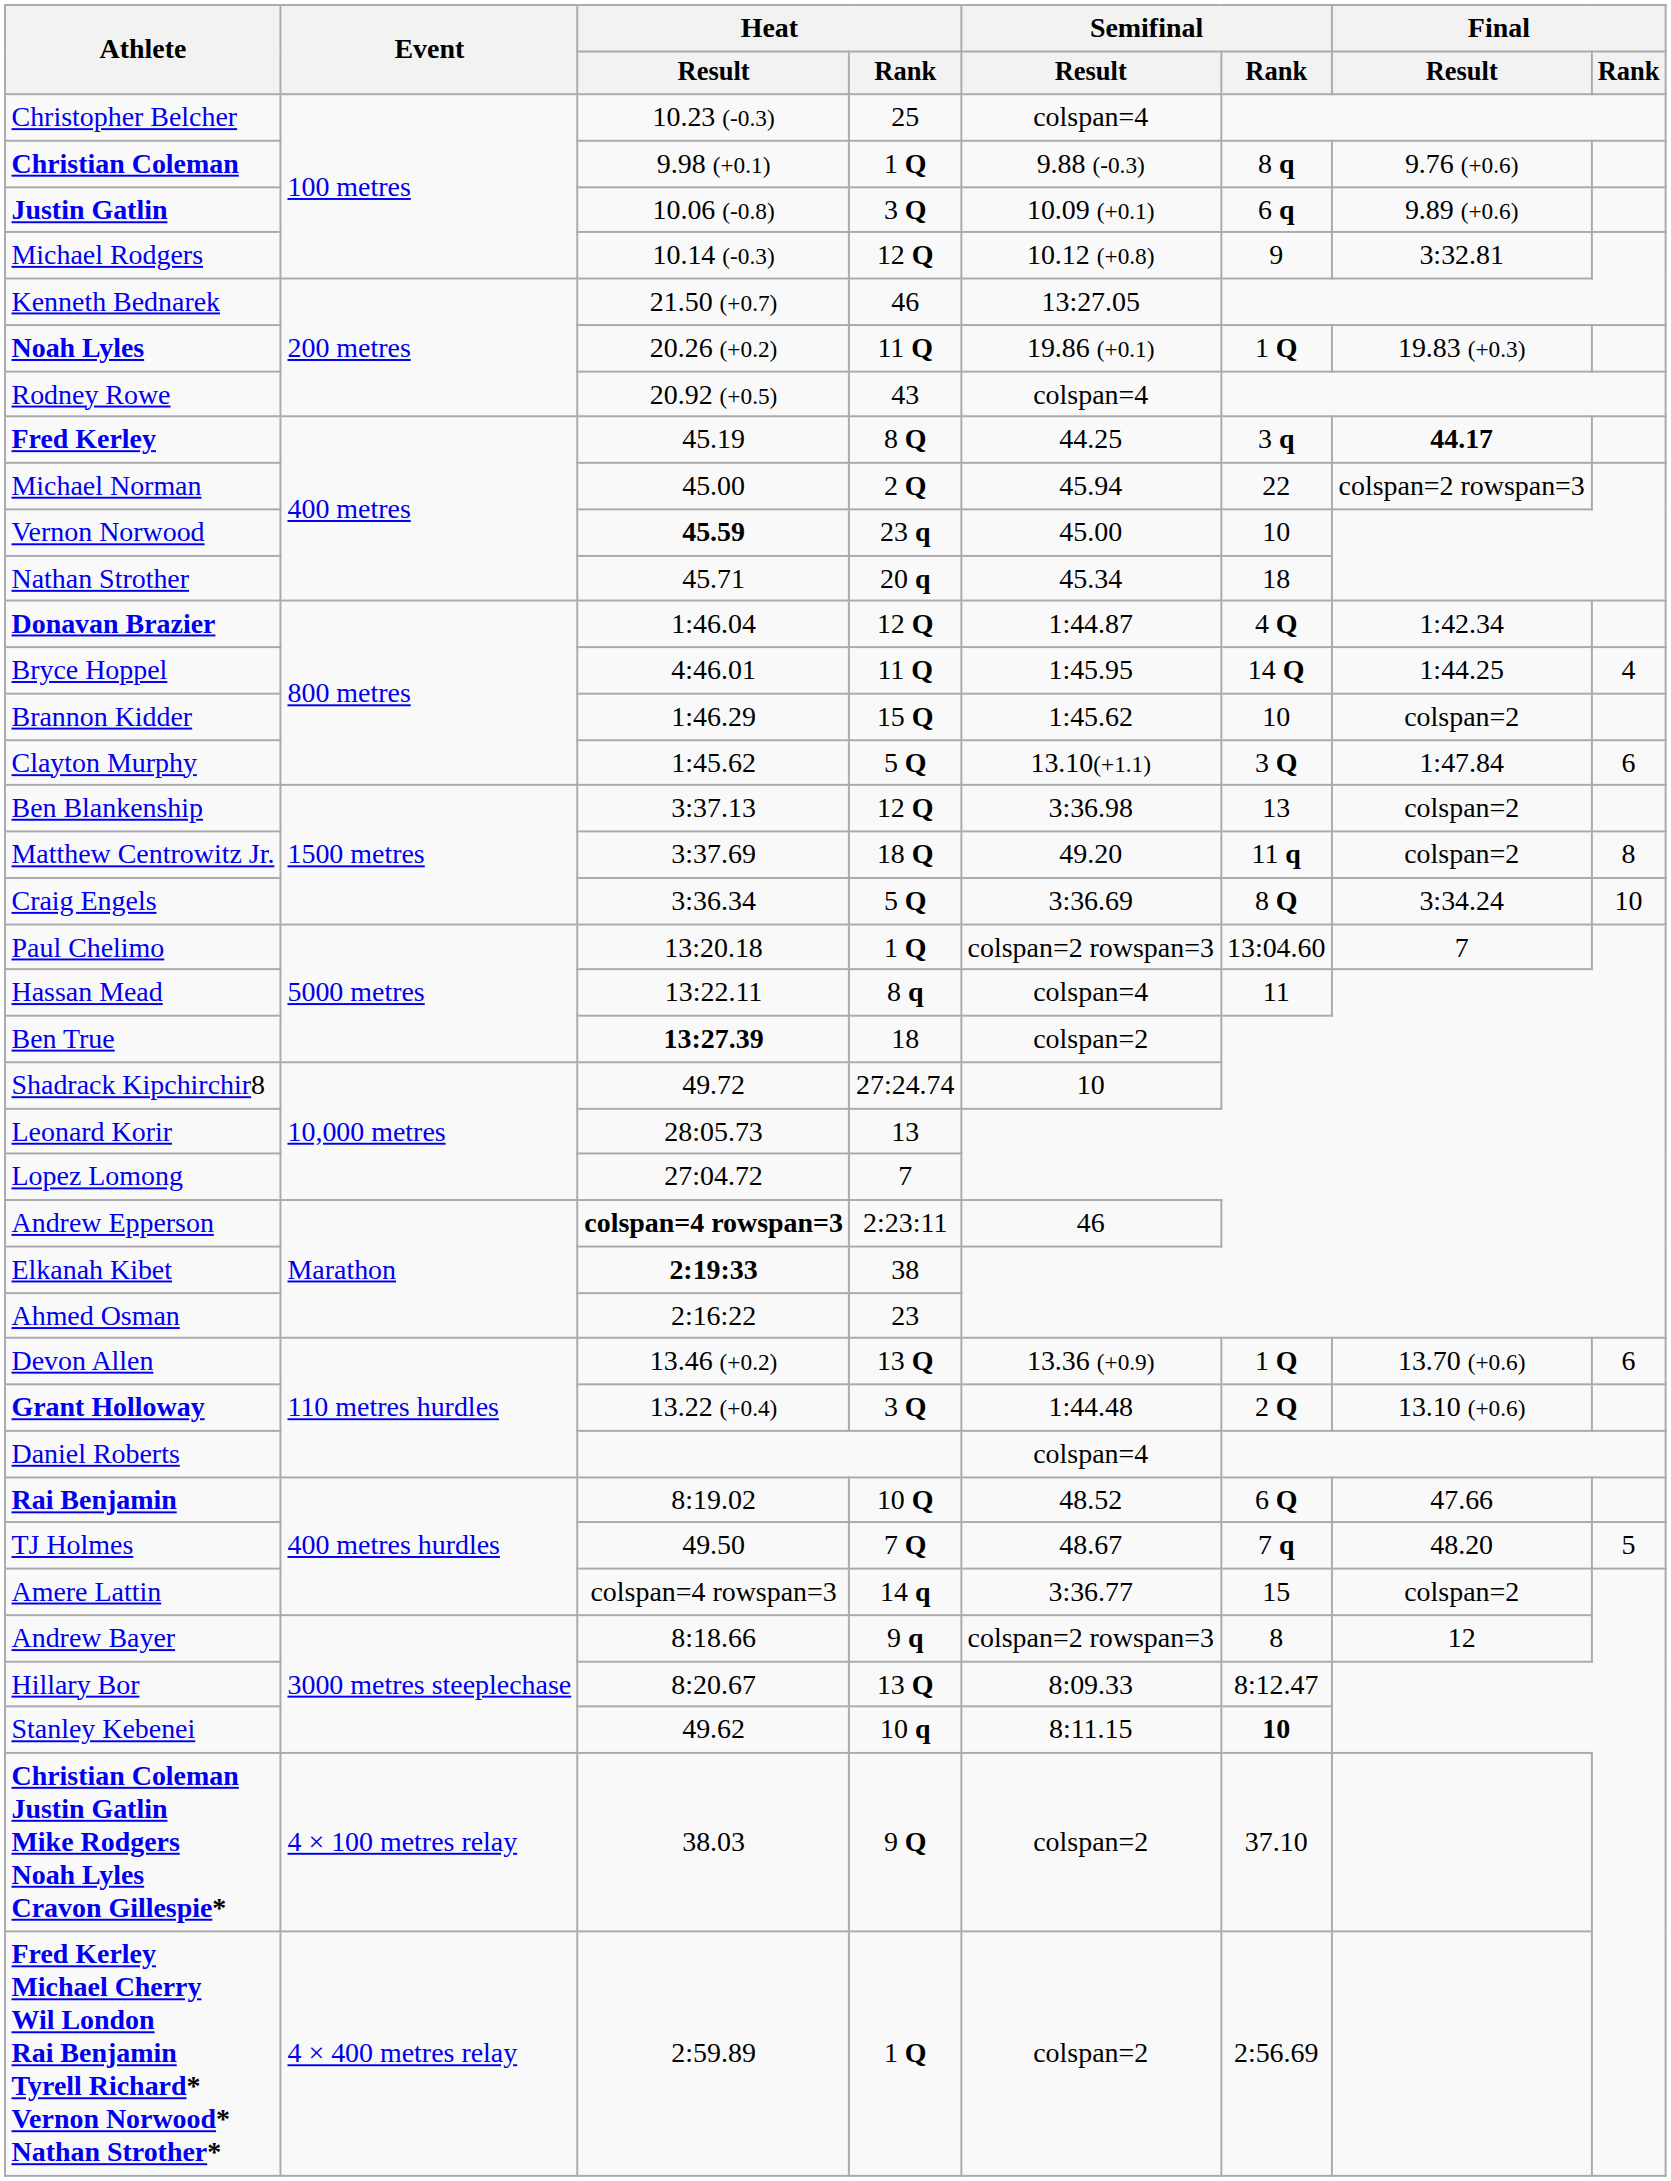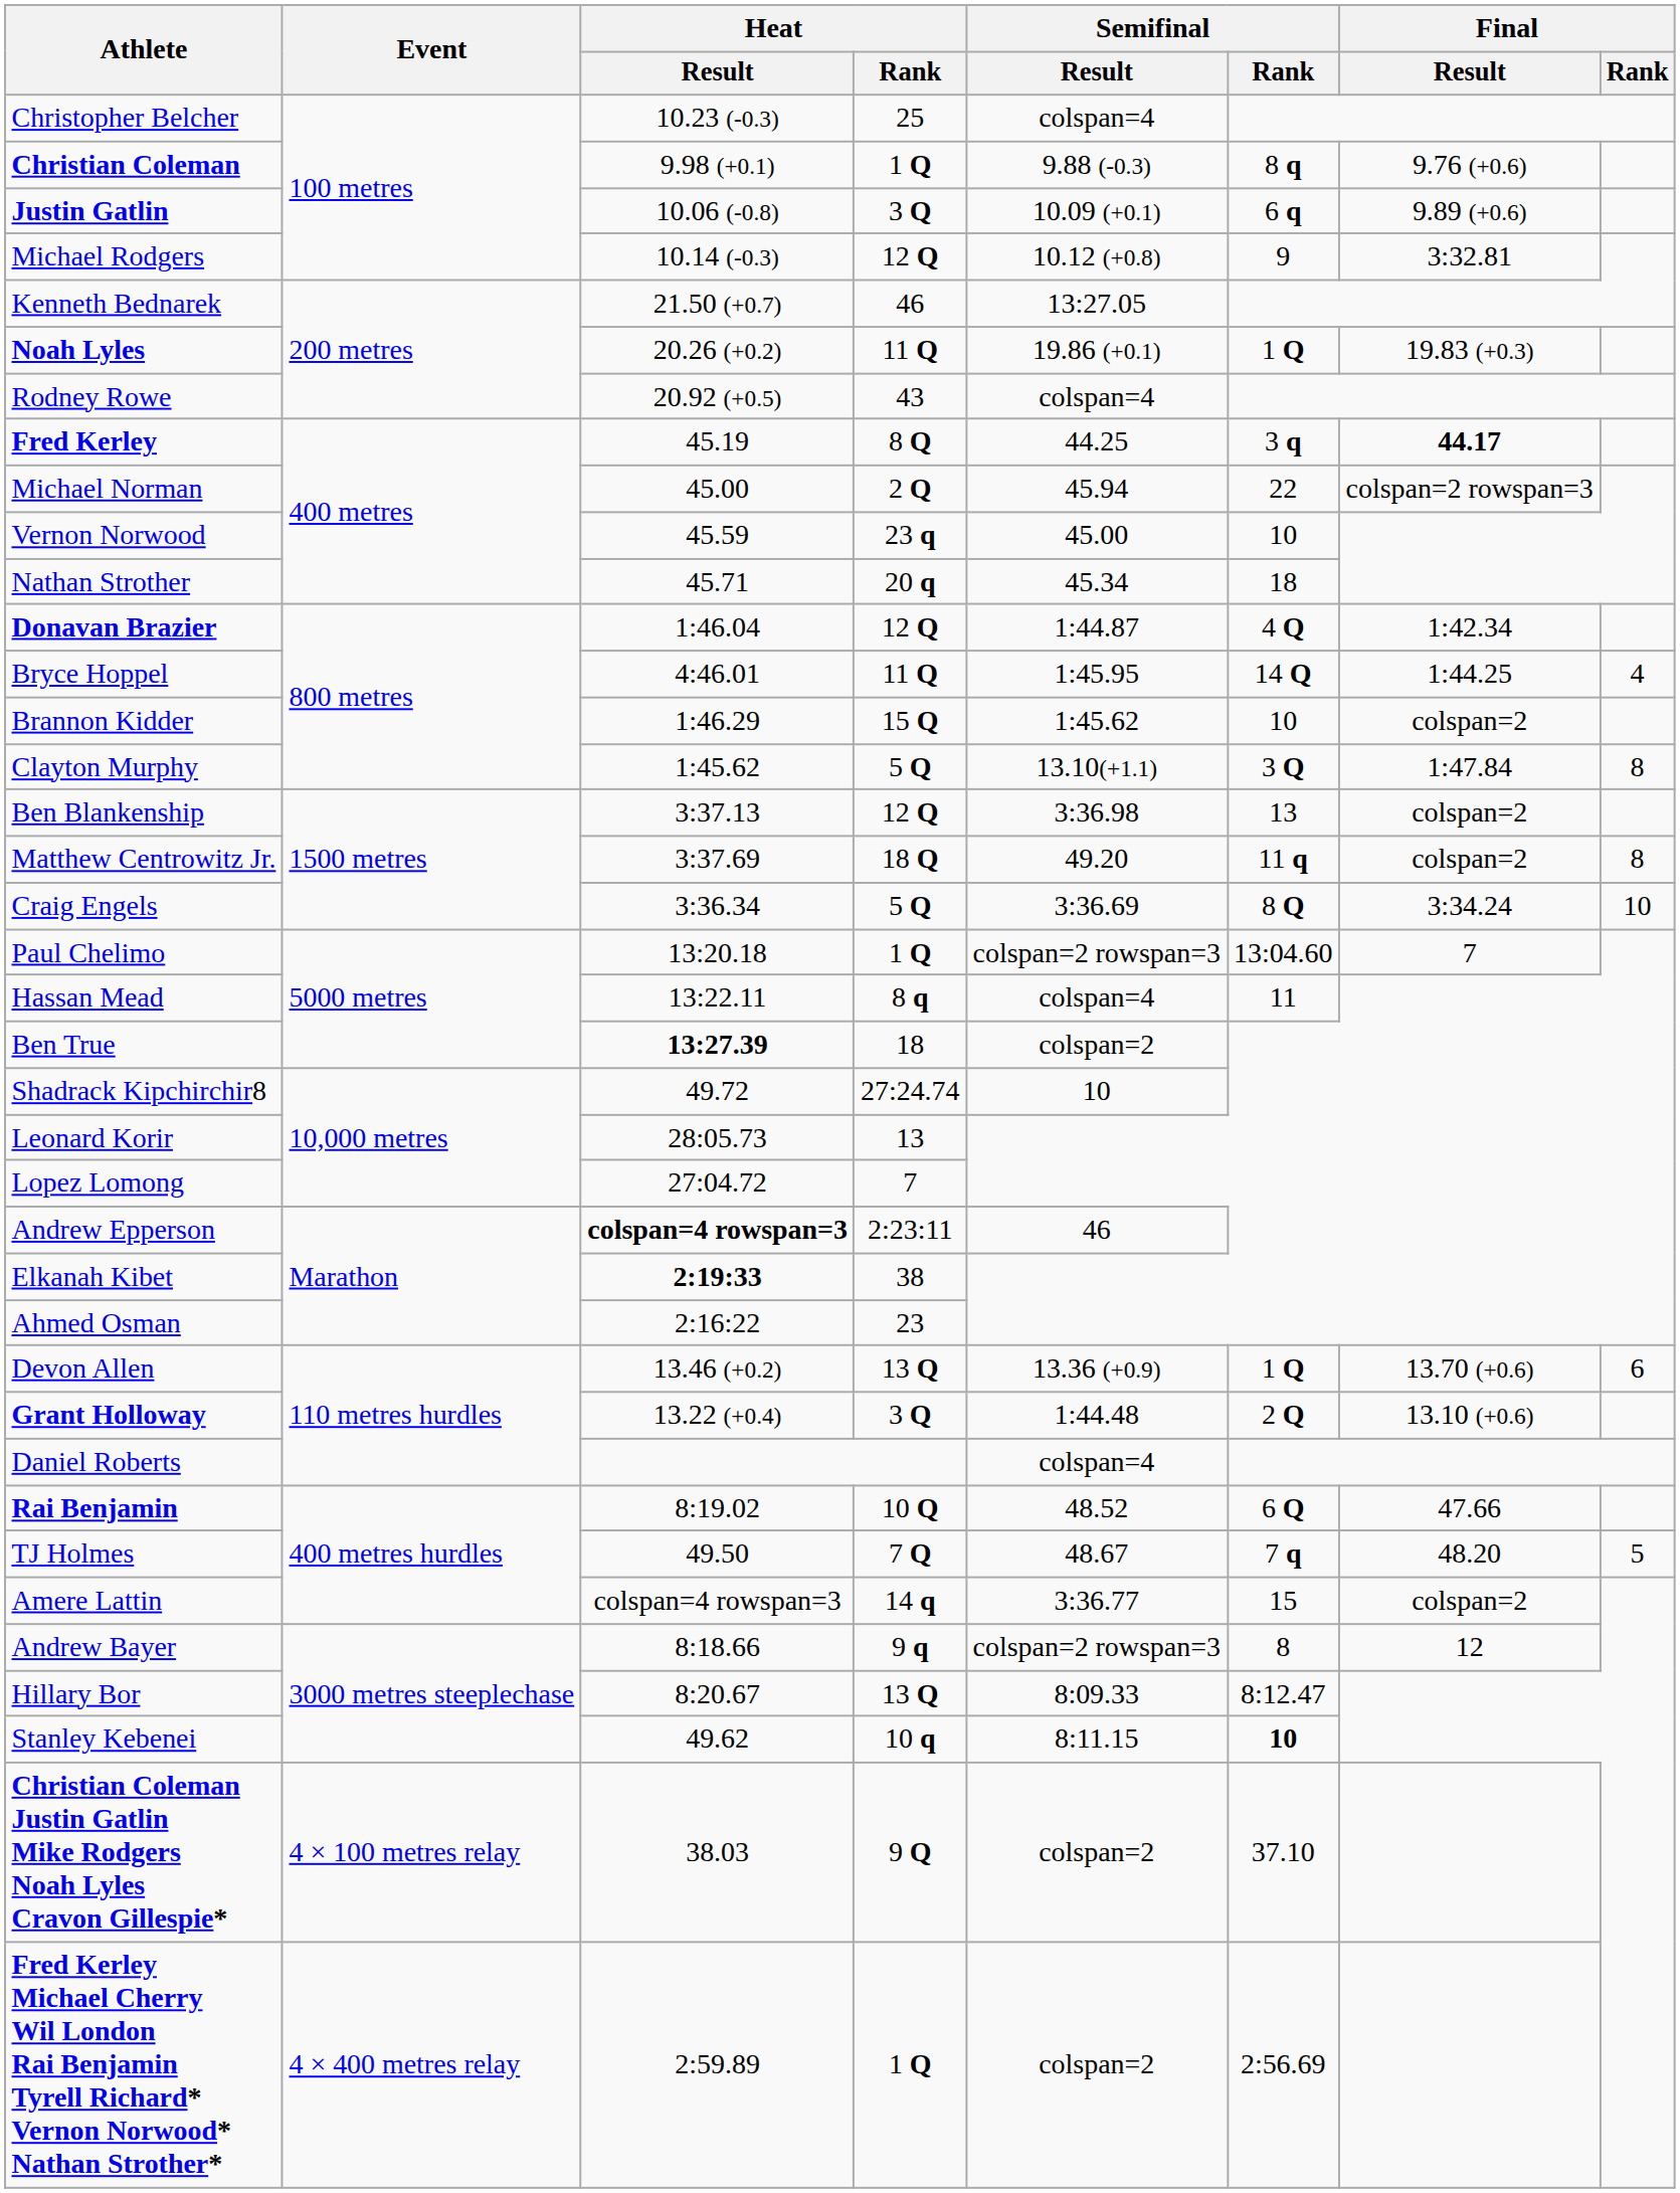Vernon Norwood | Heat / Result: bold -> normal
Clayton Murphy | Final / Rank: 6 -> 8
